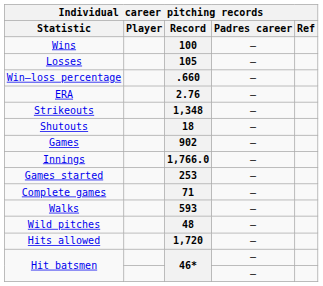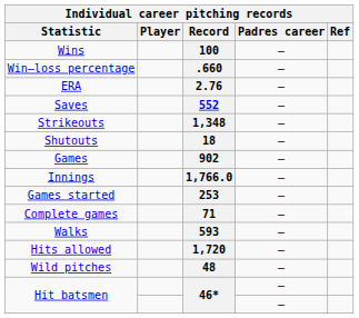- row: Losses | 105 | –
+ row: Saves | 552 | –
rows swapped: 1,720 <-> 48
